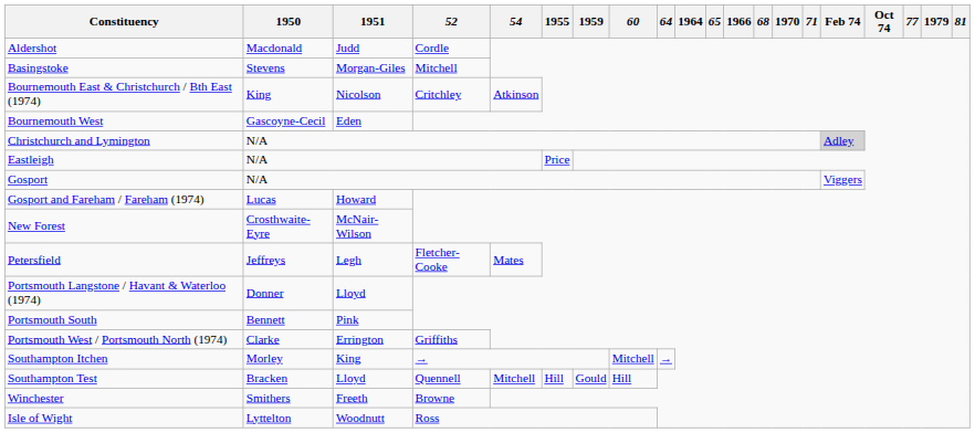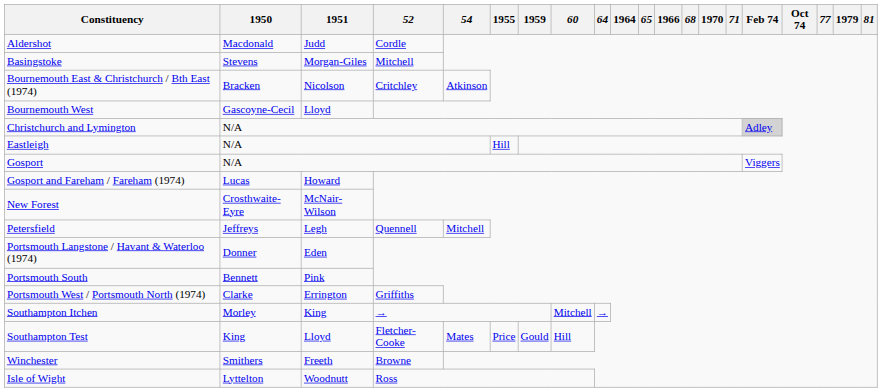Bournemouth East & Christchurch / Bth East (1974) | 1950: King -> Bracken
Bournemouth West | 1951: Eden -> Lloyd
Eastleigh | 1955: Price -> Hill
Petersfield | 52: Fletcher-Cooke -> Quennell
Petersfield | 54: Mates -> Mitchell
Portsmouth Langstone / Havant & Waterloo (1974) | 1951: Lloyd -> Eden
Southampton Test | 1950: Bracken -> King
Southampton Test | 52: Quennell -> Fletcher-Cooke
Southampton Test | 54: Mitchell -> Mates
Southampton Test | 1955: Hill -> Price
